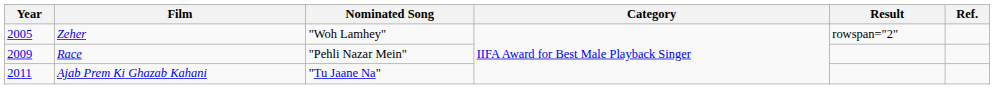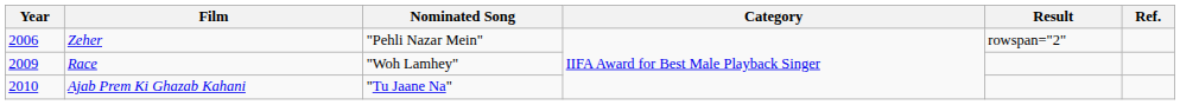Zeher | Year: 2005 -> 2006
Zeher | Nominated Song: "Woh Lamhey" -> "Pehli Nazar Mein"
Race | Nominated Song: "Pehli Nazar Mein" -> "Woh Lamhey"
Ajab Prem Ki Ghazab Kahani | Year: 2011 -> 2010
